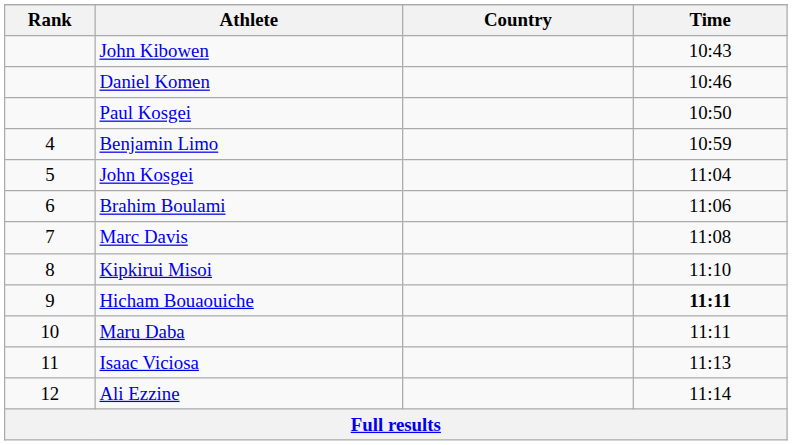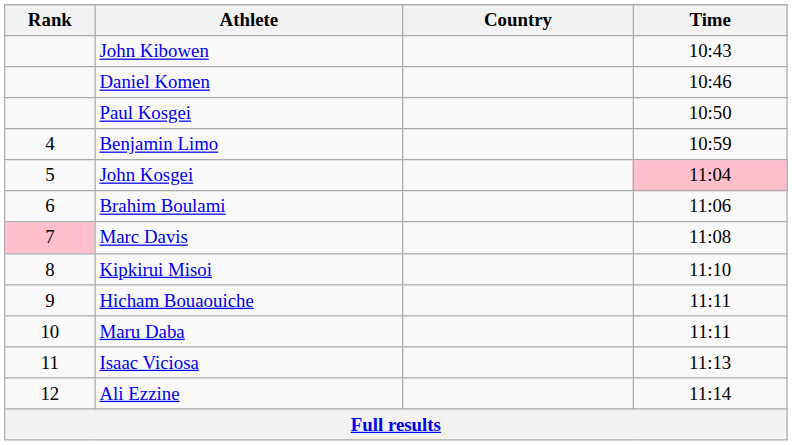John Kosgei | Time: no background -> pink background
Marc Davis | Rank: no background -> pink background
Hicham Bouaouiche | Time: bold -> normal
